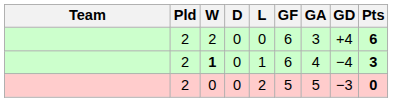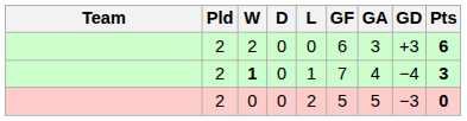row 2 | GD: +4 -> +3
row 3 | GF: 6 -> 7
